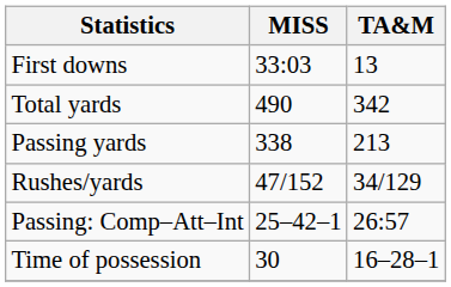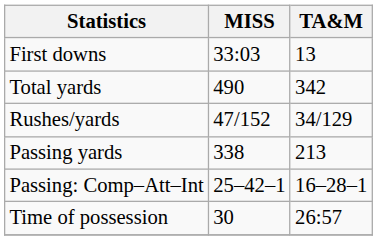rows swapped: Rushes/yards <-> Passing yards
Passing: Comp–Att–Int | TA&M: 26:57 -> 16–28–1
Time of possession | TA&M: 16–28–1 -> 26:57
